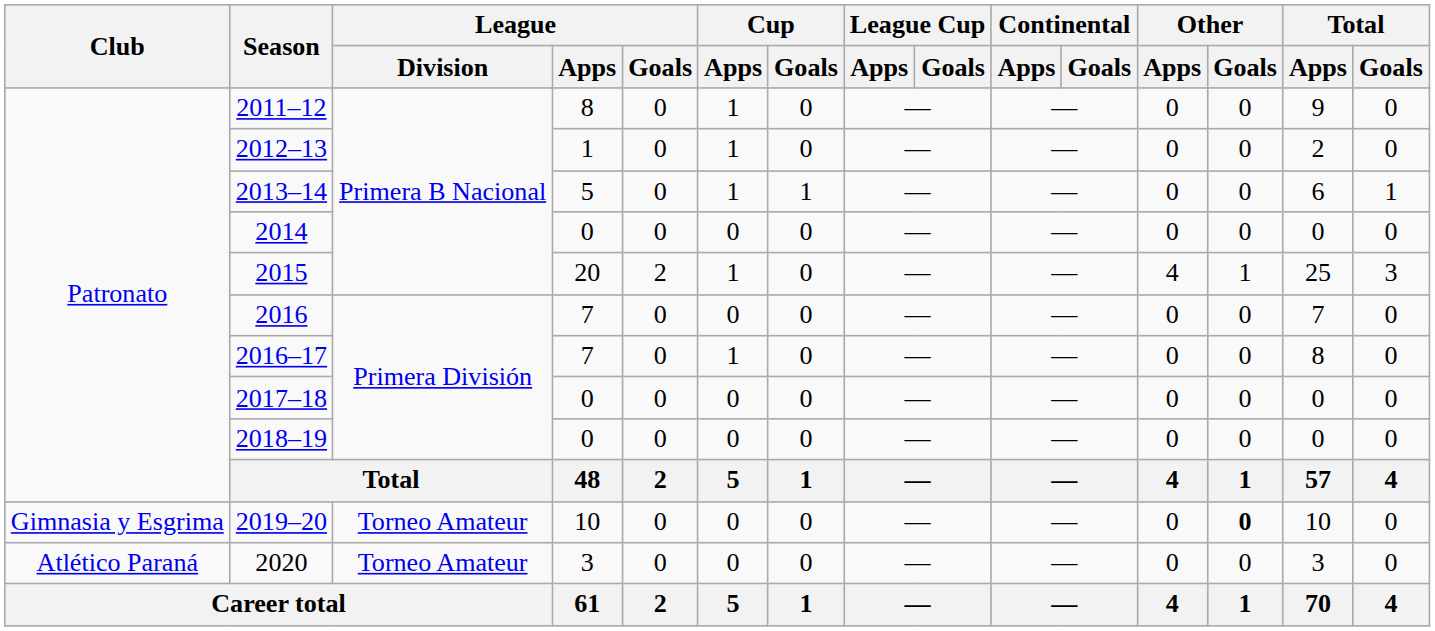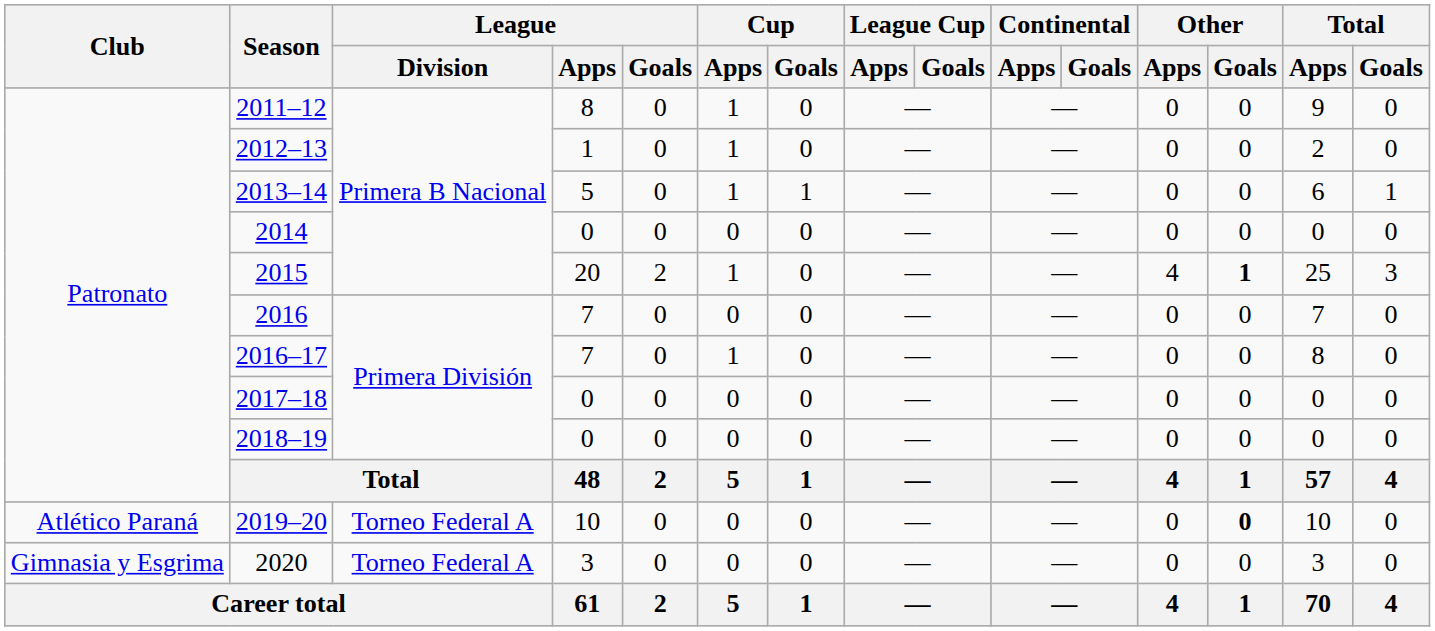2015 | Other / Goals: normal -> bold
2019–20 | Club: Gimnasia y Esgrima -> Atlético Paraná
2019–20 | League / Division: Torneo Amateur -> Torneo Federal A
2020 | Club: Atlético Paraná -> Gimnasia y Esgrima
2020 | League / Division: Torneo Amateur -> Torneo Federal A
